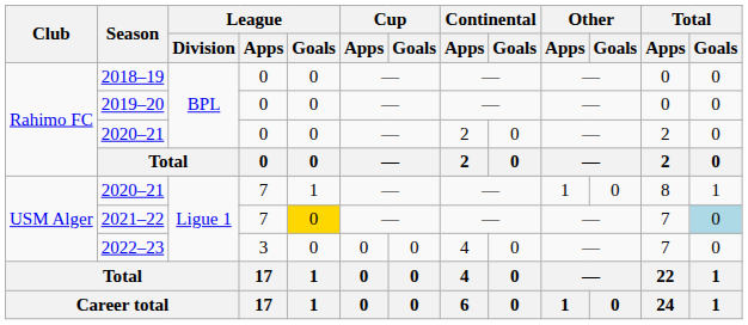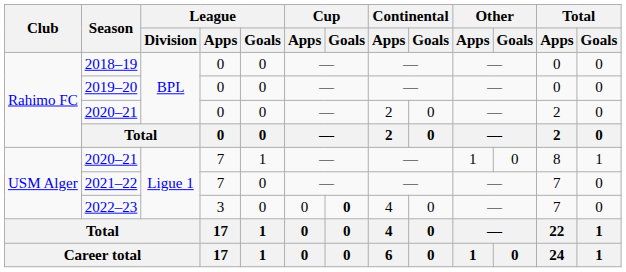2021–22 | League / Goals: gold background -> no background
2021–22 | Total / Goals: lightblue background -> no background
2022–23 | Cup / Goals: normal -> bold
